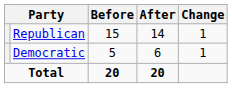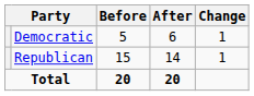rows swapped: Republican <-> Democratic
